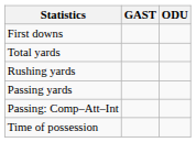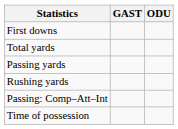rows swapped: Rushing yards <-> Passing yards
